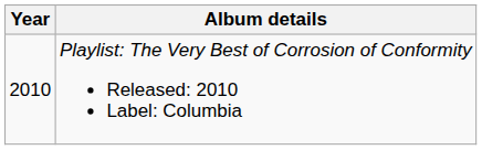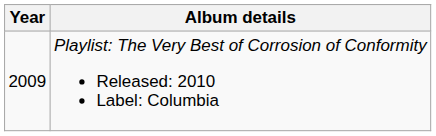row 2 | Year: 2010 -> 2009
